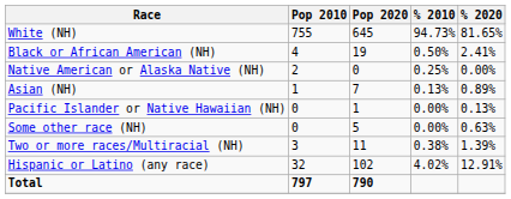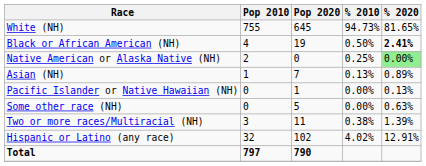Black or African American (NH) | % 2020: normal -> bold
Native American or Alaska Native (NH) | % 2020: no background -> lightgreen background
